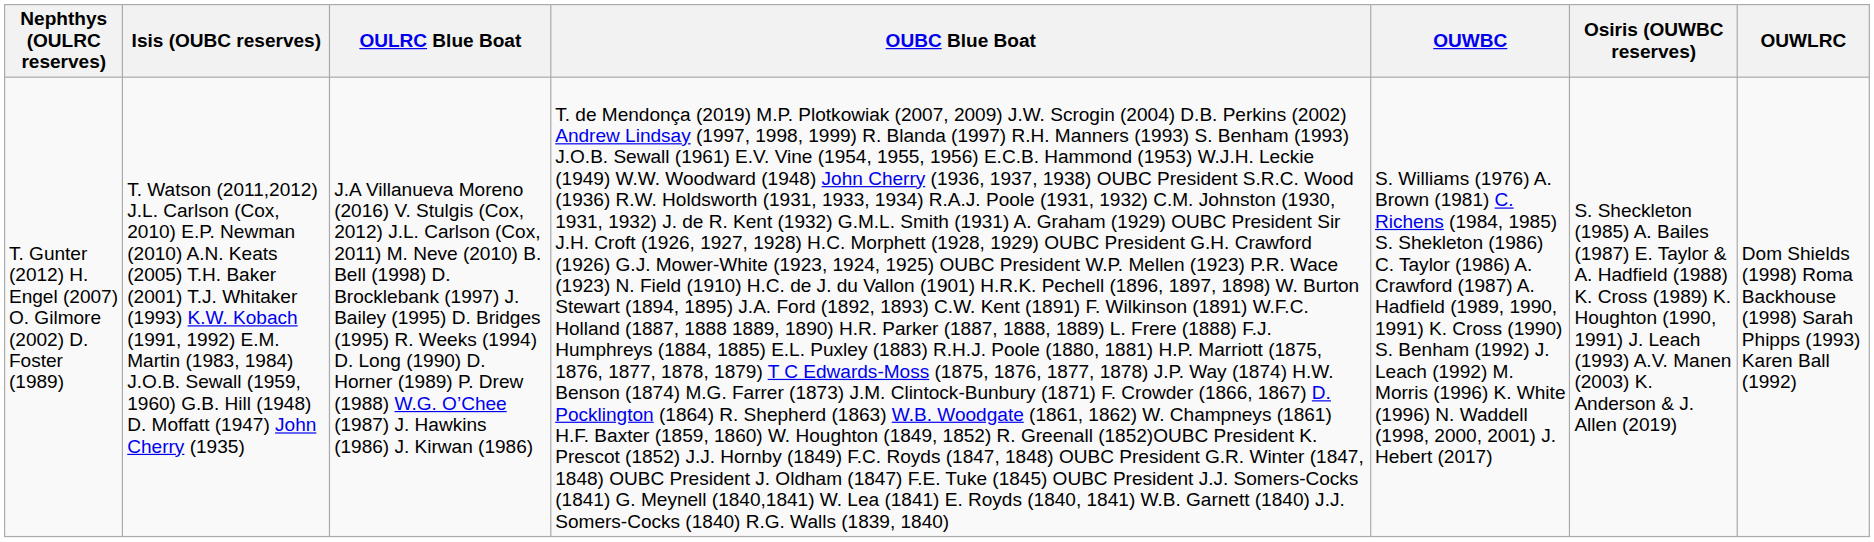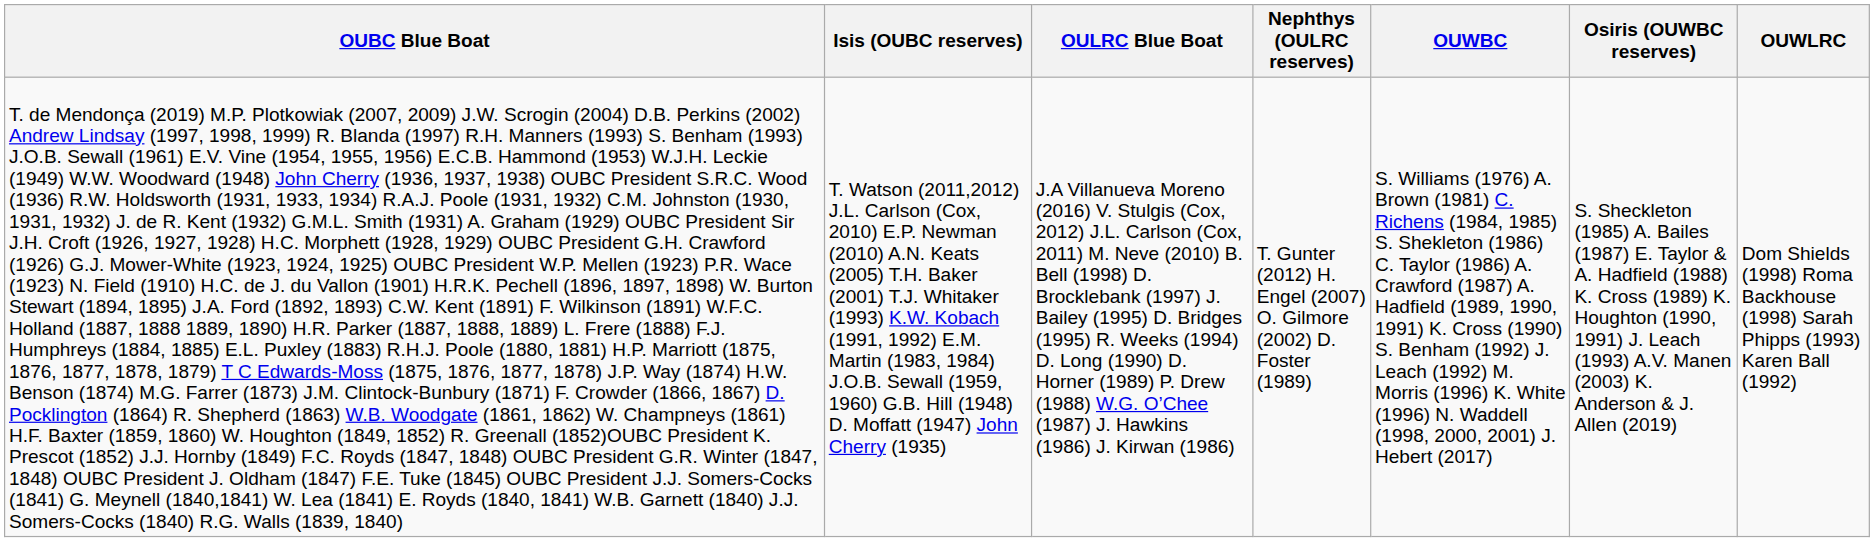columns swapped: OUBC Blue Boat <-> Nephthys (OULRC reserves)
